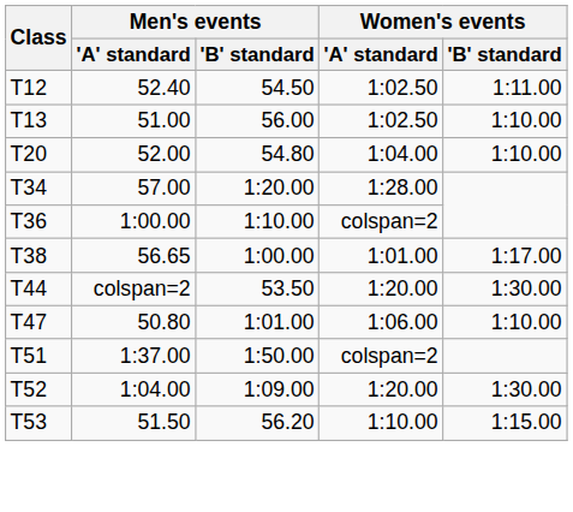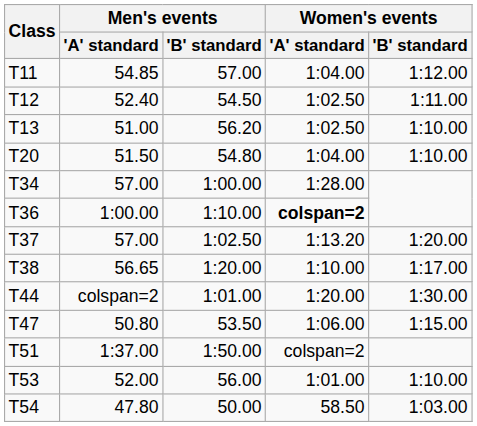+ row: T11 | 54.85 | 57.00 | 1:04.00 | 1:12.00
T13 | Men's events / 'B' standard: 56.00 -> 56.20
T20 | Men's events / 'A' standard: 52.00 -> 51.50
T34 | Men's events / 'B' standard: 1:20.00 -> 1:00.00
T36 | Women's events / 'A' standard: normal -> bold
+ row: T37 | 57.00 | 1:02.50 | 1:13.20 | 1:20.00
T38 | Men's events / 'B' standard: 1:00.00 -> 1:20.00
T38 | Women's events / 'A' standard: 1:01.00 -> 1:10.00
T44 | Men's events / 'B' standard: 53.50 -> 1:01.00
T47 | Men's events / 'B' standard: 1:01.00 -> 53.50
T47 | Women's events / 'B' standard: 1:10.00 -> 1:15.00
- row: T52 | 1:04.00 | 1:09.00 | 1:20.00 | 1:30.00
T53 | Men's events / 'A' standard: 51.50 -> 52.00
T53 | Men's events / 'B' standard: 56.20 -> 56.00
T53 | Women's events / 'A' standard: 1:10.00 -> 1:01.00
T53 | Women's events / 'B' standard: 1:15.00 -> 1:10.00
+ row: T54 | 47.80 | 50.00 | 58.50 | 1:03.00
